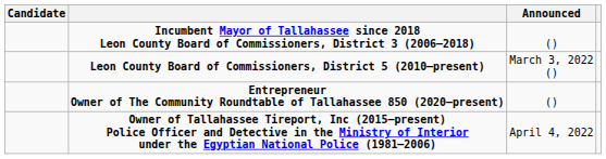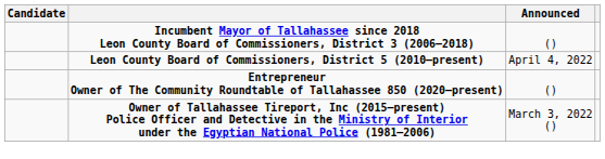row 3 | Announced: March 3, 2022 () -> April 4, 2022
row 5 | Announced: April 4, 2022 -> March 3, 2022 ()
